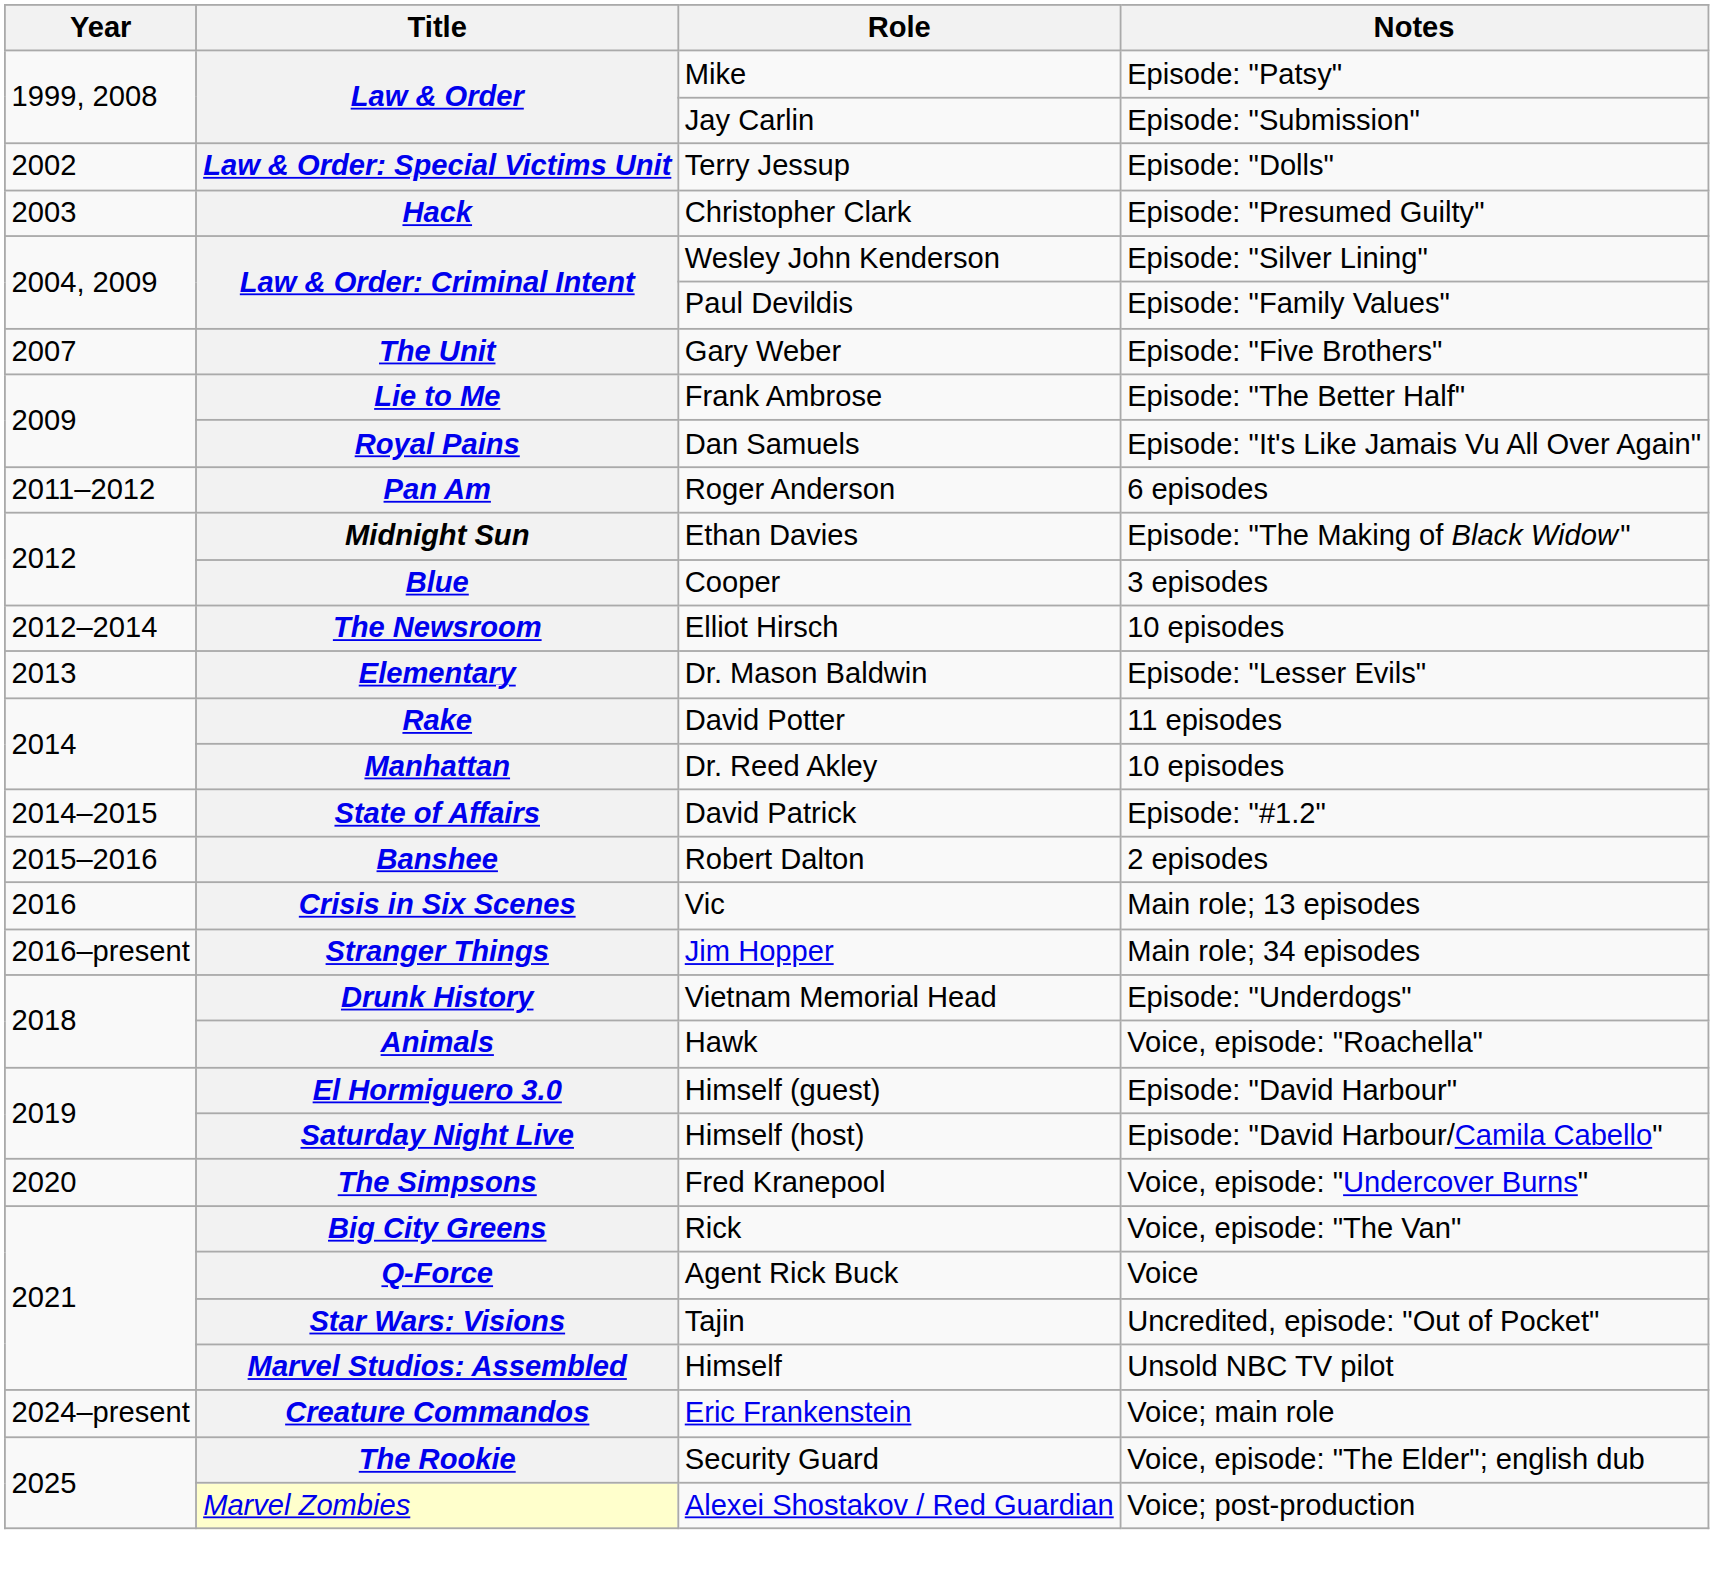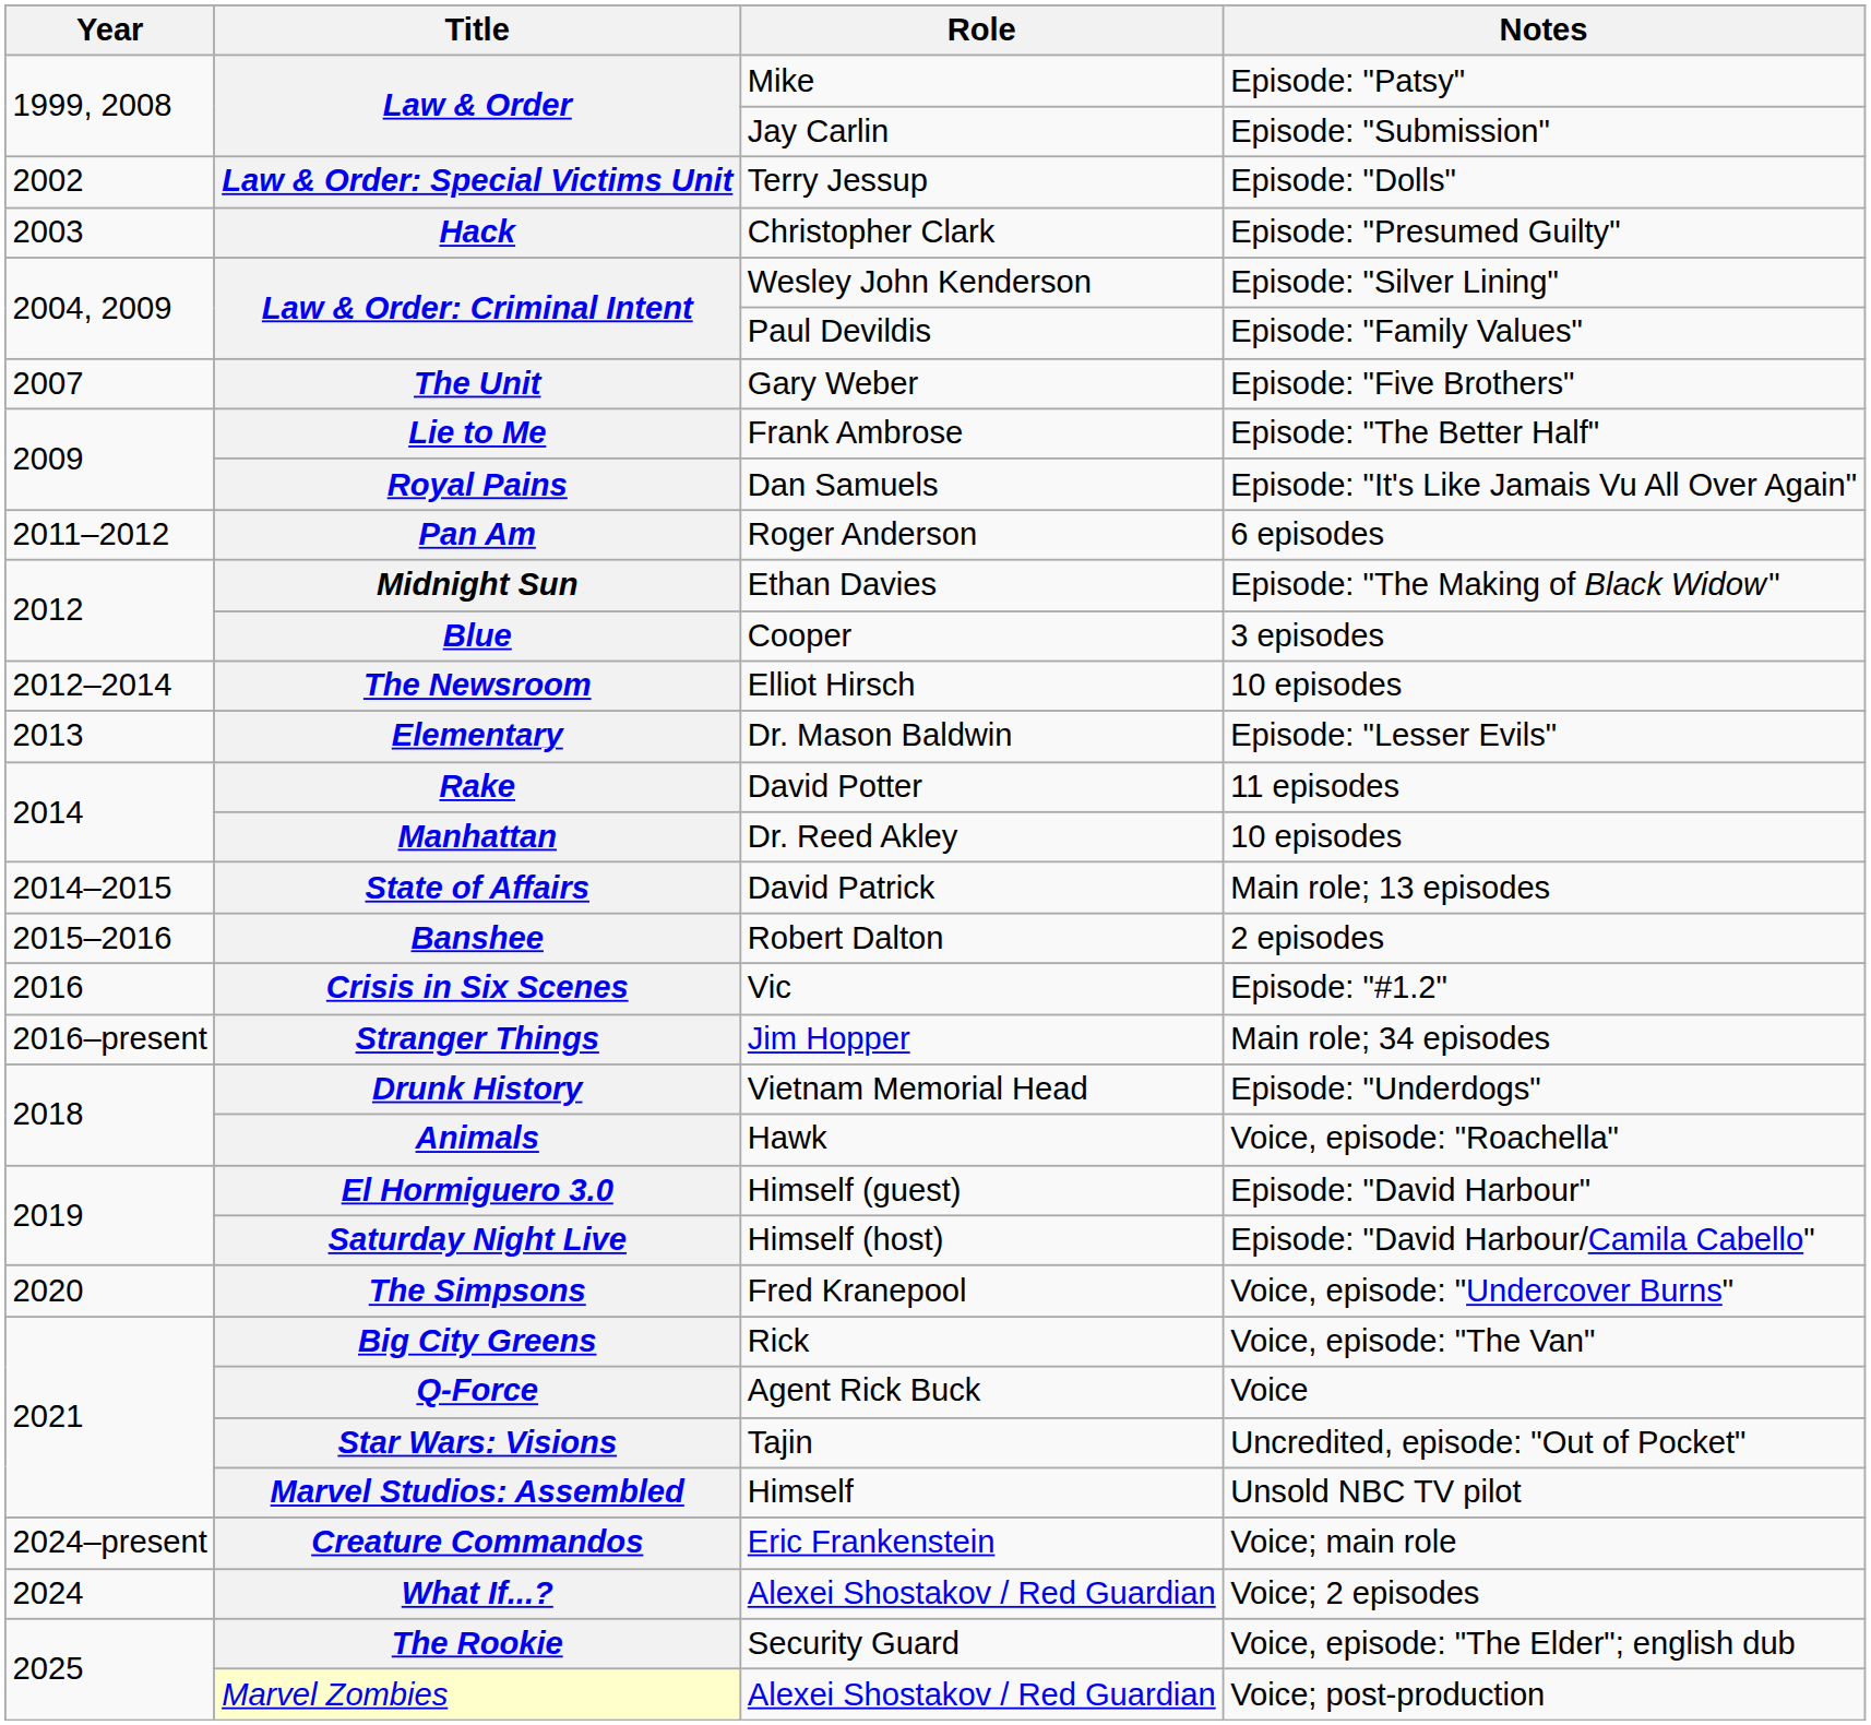State of Affairs | Notes: Episode: "#1.2" -> Main role; 13 episodes
Crisis in Six Scenes | Notes: Main role; 13 episodes -> Episode: "#1.2"
+ row: 2024 | What If...? | Alexei Shostakov / Red Guardian | Voice; 2 episodes
